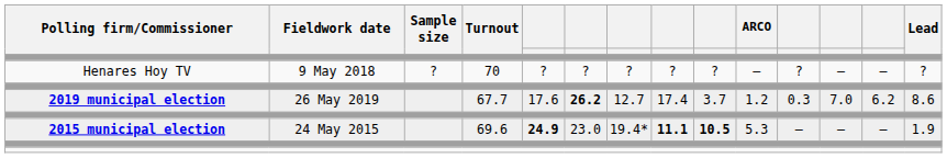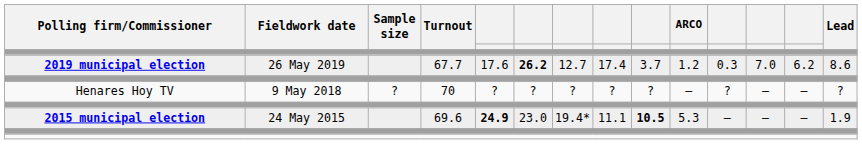rows swapped: 2019 municipal election <-> Henares Hoy TV
2015 municipal election | column 8: bold -> normal
